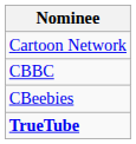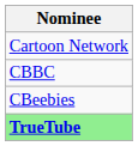row 5 | column 1: no background -> lightgreen background
